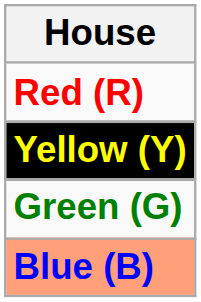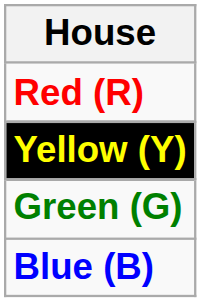row 5 | column 1: lightsalmon background -> no background
